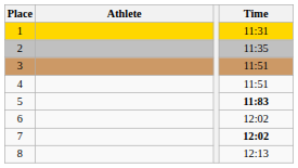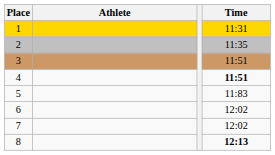4 | Time: normal -> bold
5 | Time: bold -> normal
7 | Time: bold -> normal
8 | Time: normal -> bold
